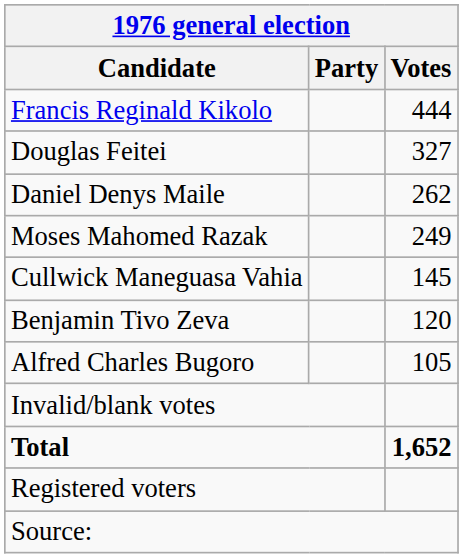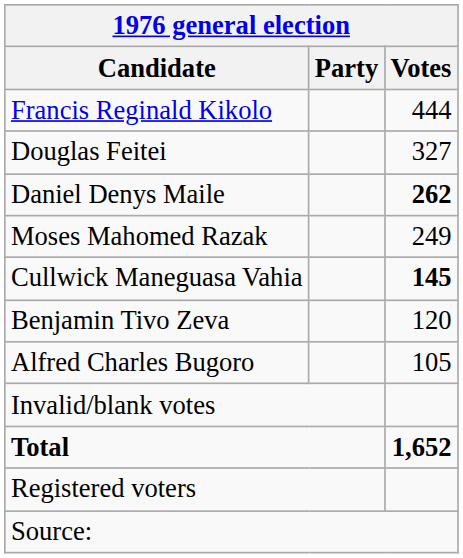Daniel Denys Maile | Votes: normal -> bold
Cullwick Maneguasa Vahia | Votes: normal -> bold
